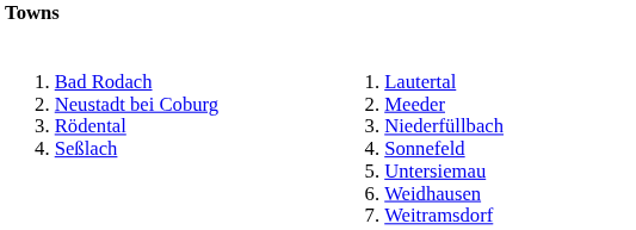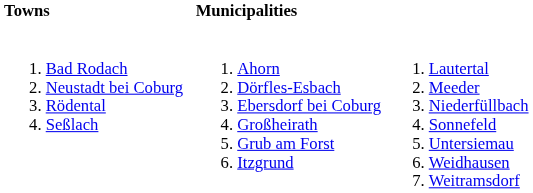+ column: Municipalities | Ahorn Dörfles-Esbach Ebersdorf bei Coburg Großheirath Grub am Forst Itzgrund
